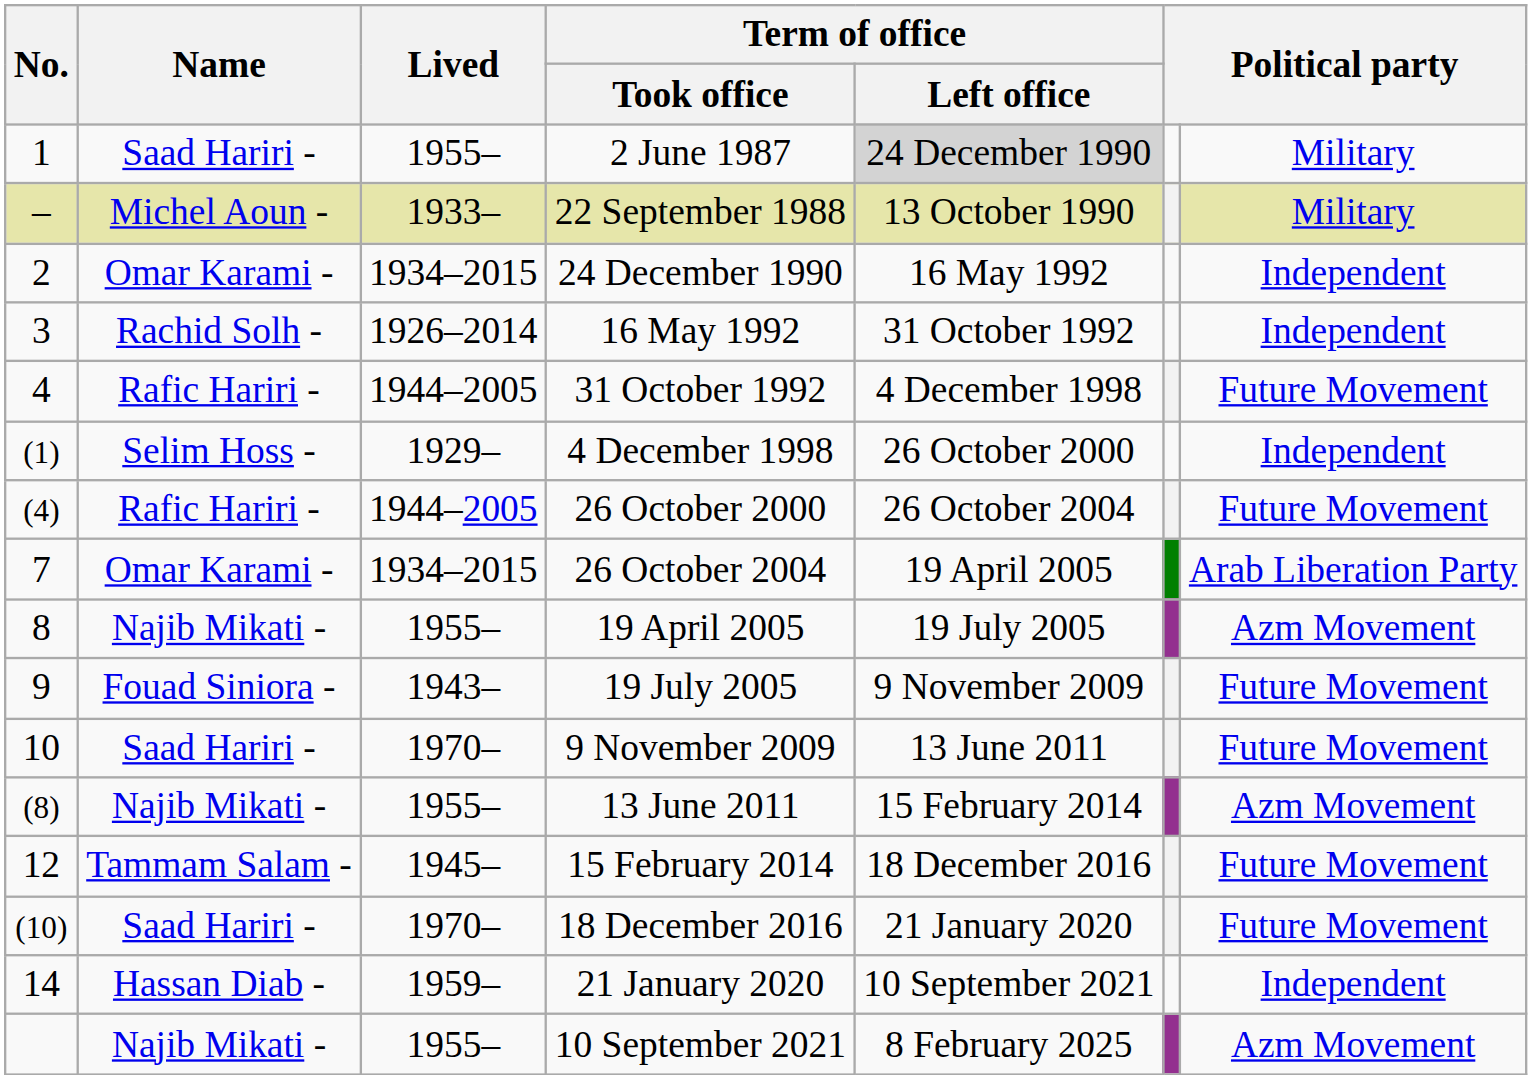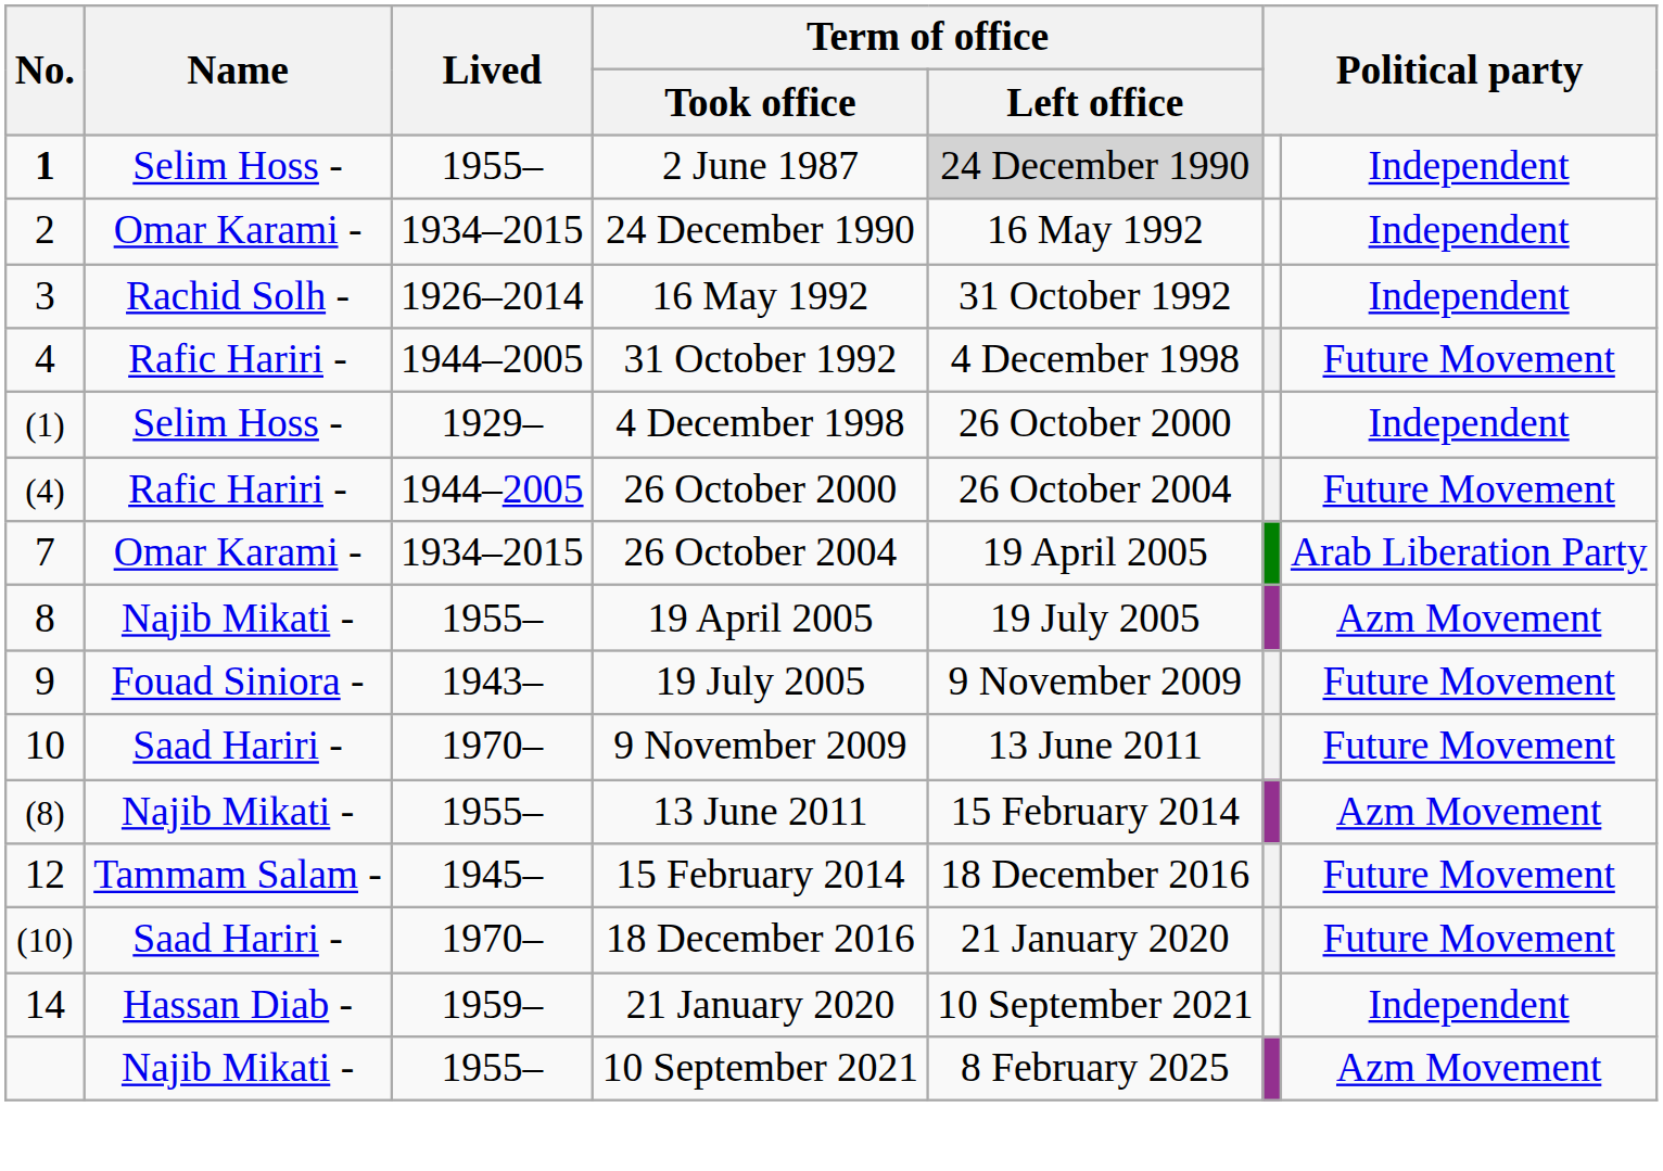2 June 1987 | No.: normal -> bold
2 June 1987 | Name: Saad Hariri - -> Selim Hoss -
2 June 1987 | column 7: Military -> Independent
- row: – | Michel Aoun - | 1933– | 22 September 1988 | 13 October 1990 | Military
